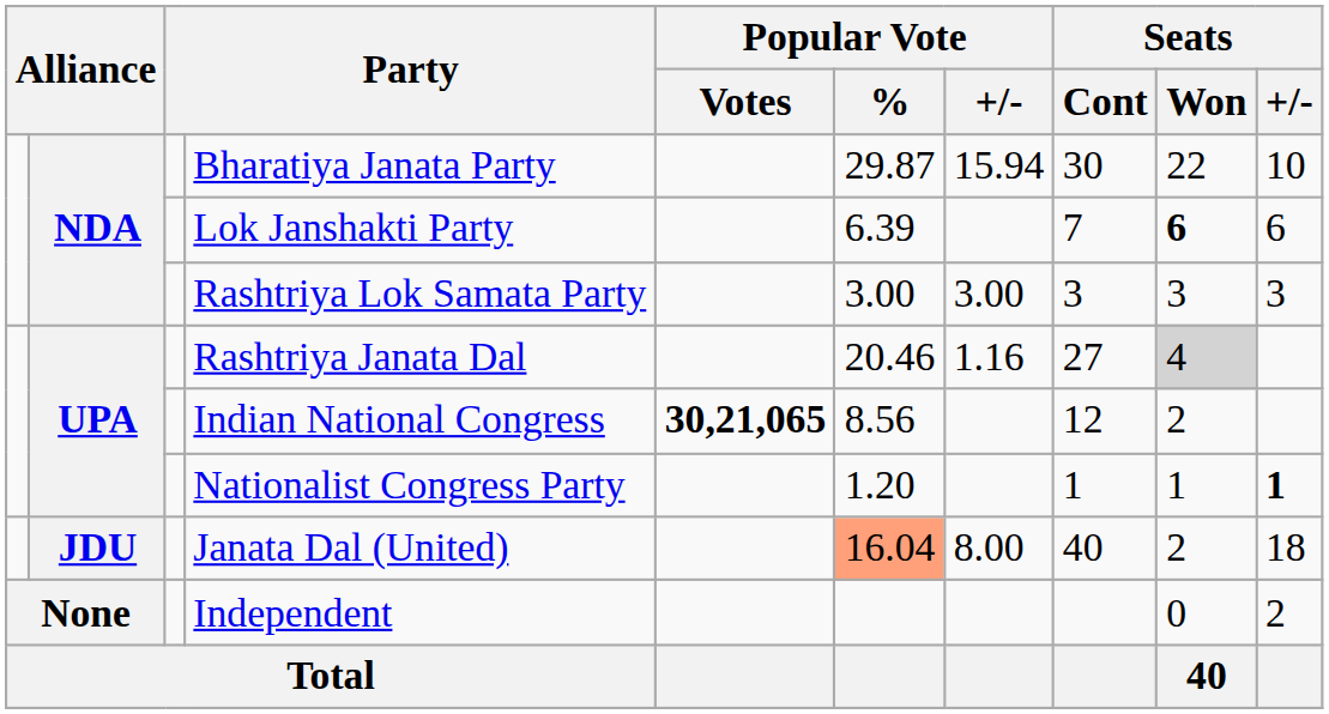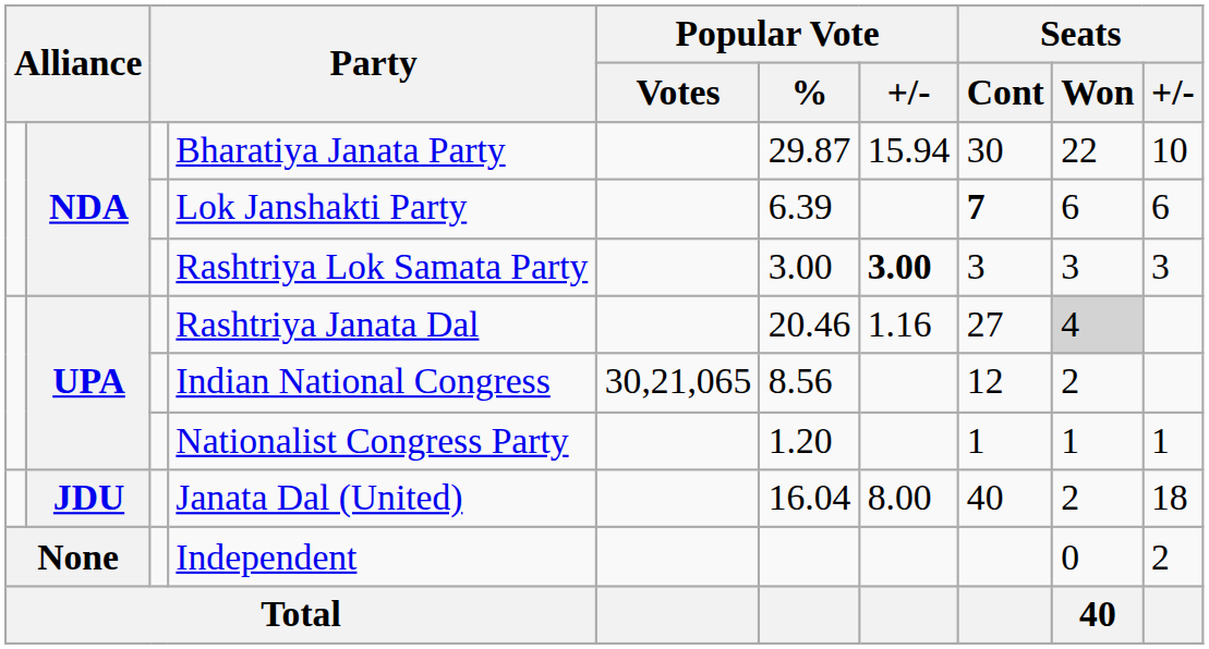Lok Janshakti Party | Seats / Cont: normal -> bold
Lok Janshakti Party | Seats / Won: bold -> normal
Rashtriya Lok Samata Party | Popular Vote / +/-: normal -> bold
Indian National Congress | Popular Vote / Votes: bold -> normal
Nationalist Congress Party | Seats / +/-: bold -> normal
Janata Dal (United) | Popular Vote / %: lightsalmon background -> no background
